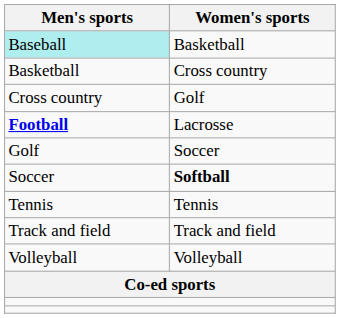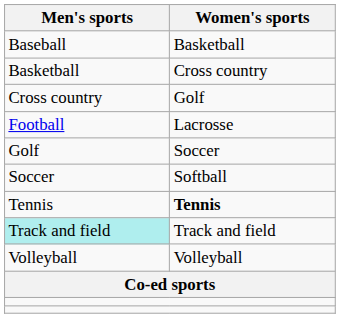row 2 | Men's sports: paleturquoise background -> no background
row 5 | Men's sports: bold -> normal
row 7 | Women's sports: bold -> normal
row 8 | Women's sports: normal -> bold
row 9 | Men's sports: no background -> paleturquoise background
